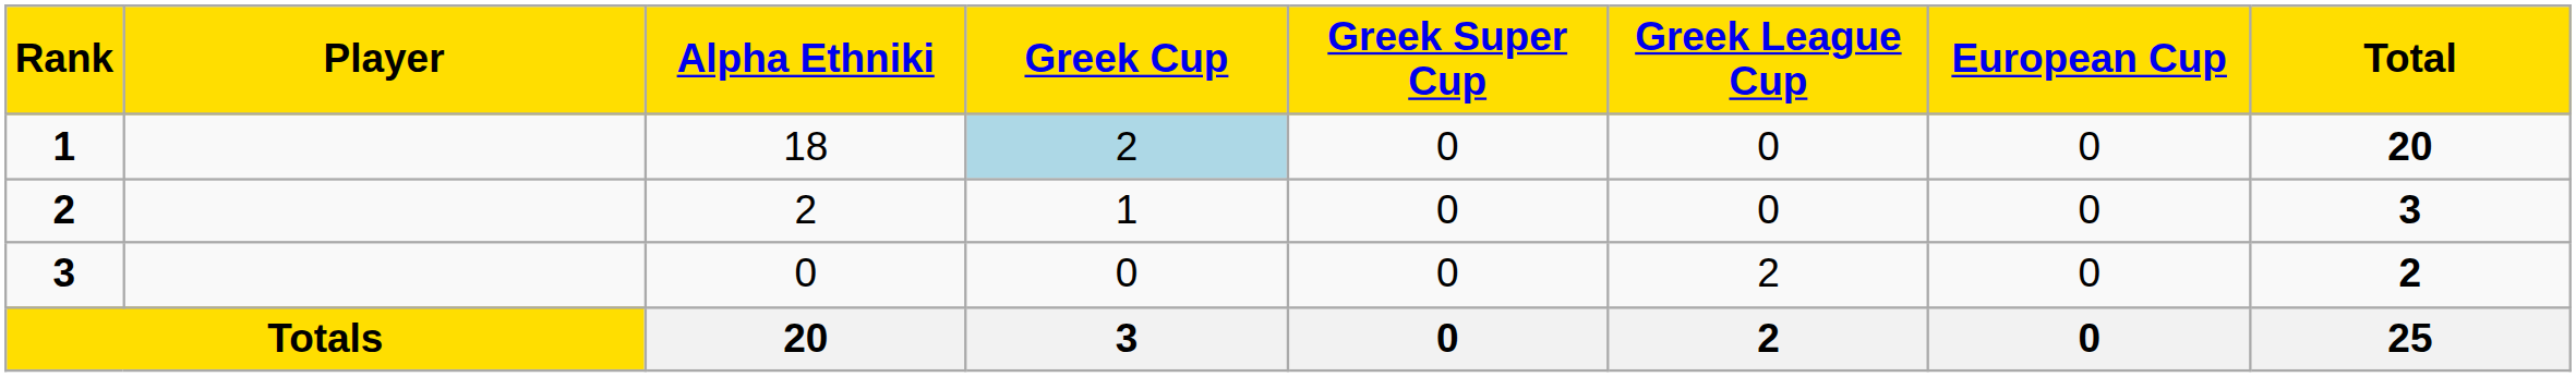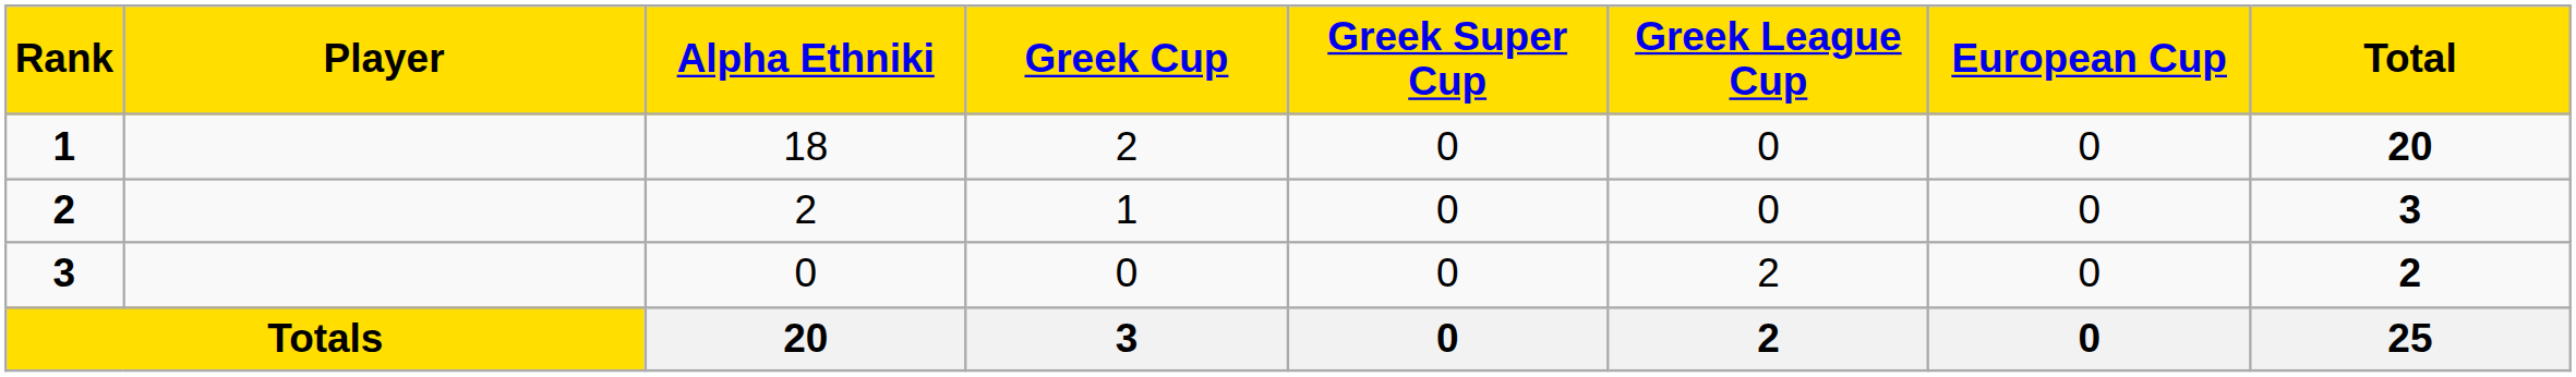row 2 | Greek Cup: lightblue background -> no background
